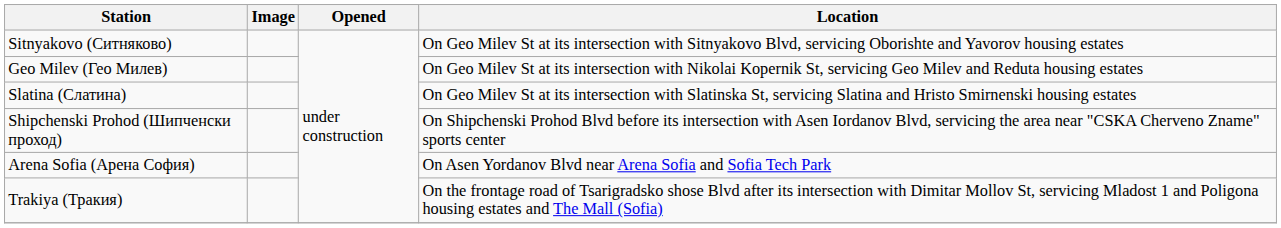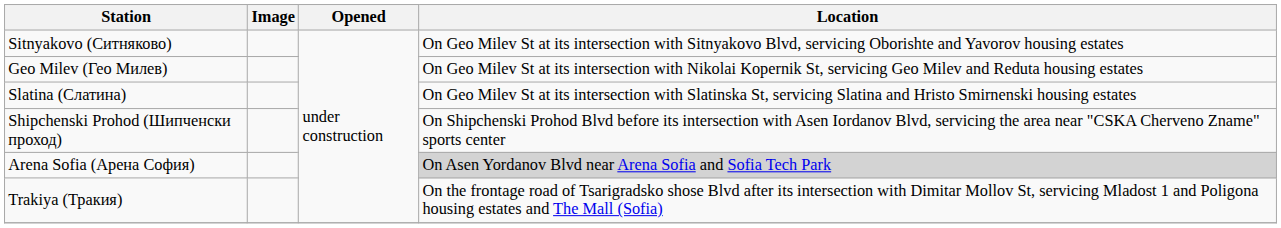Arena Sofia (Арена София) | Location: no background -> lightgrey background
